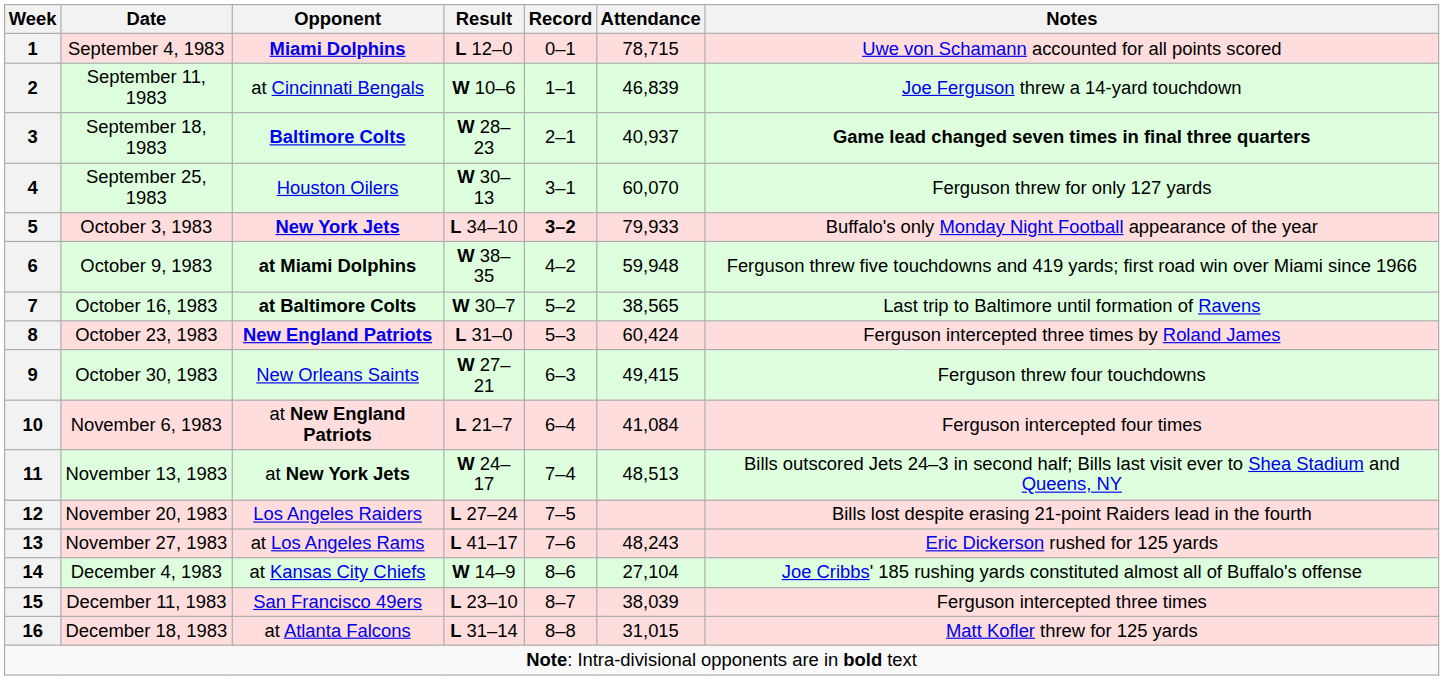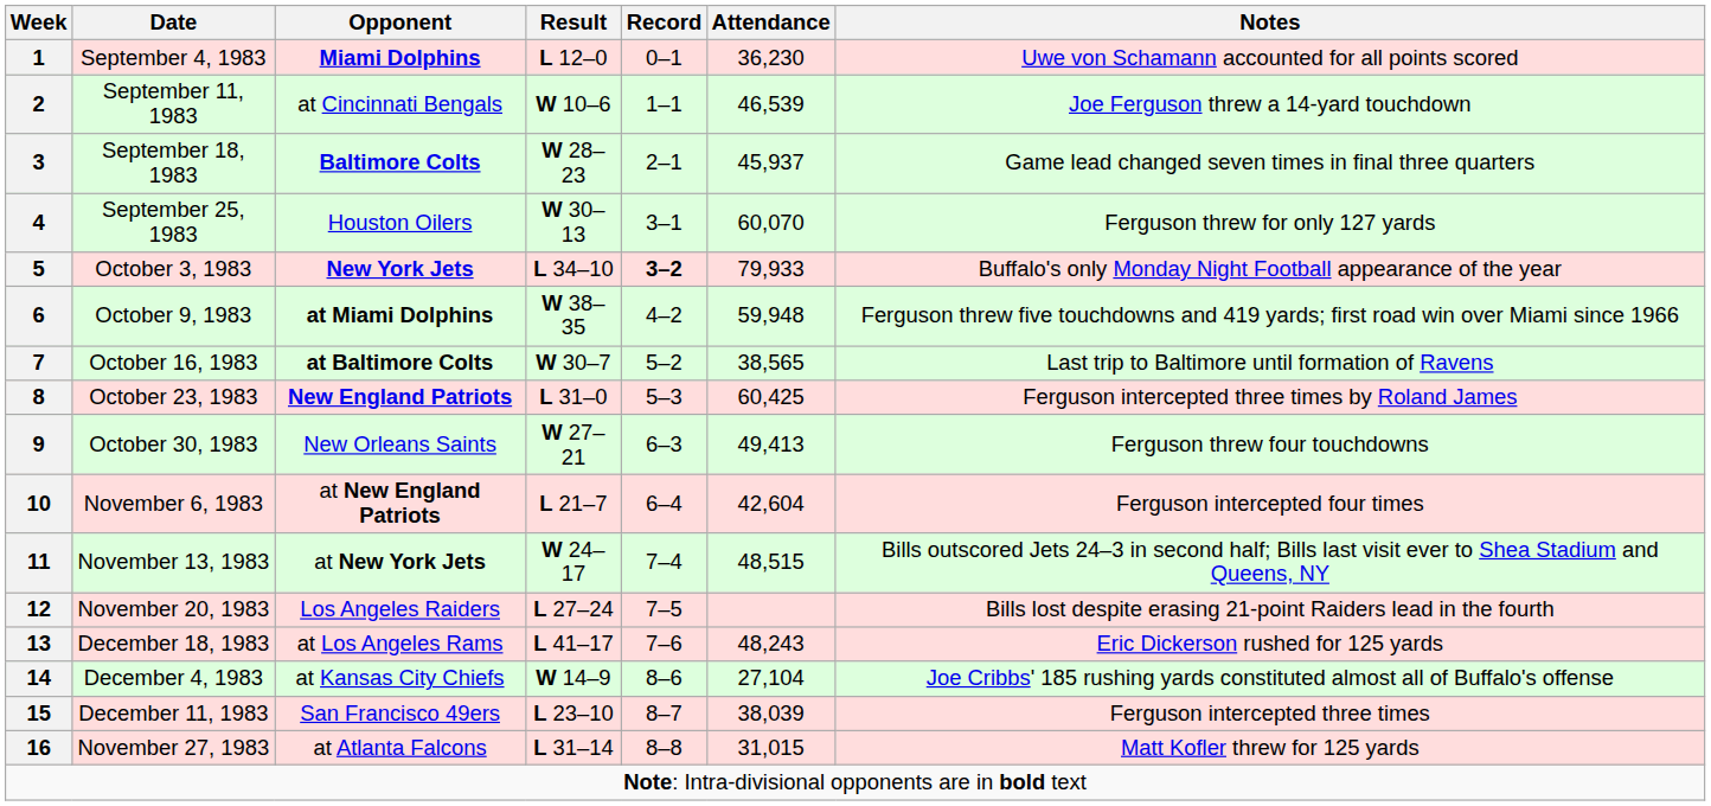1 | Attendance: 78,715 -> 36,230
2 | Attendance: 46,839 -> 46,539
3 | Attendance: 40,937 -> 45,937
3 | Notes: bold -> normal
8 | Attendance: 60,424 -> 60,425
9 | Attendance: 49,415 -> 49,413
10 | Attendance: 41,084 -> 42,604
11 | Attendance: 48,513 -> 48,515
13 | Date: November 27, 1983 -> December 18, 1983
16 | Date: December 18, 1983 -> November 27, 1983
